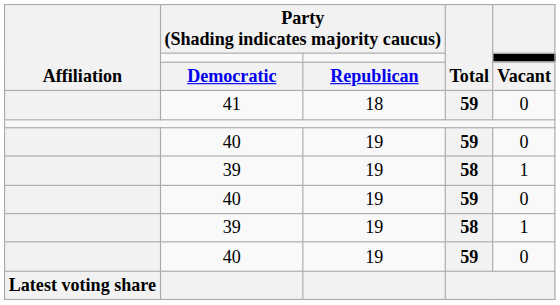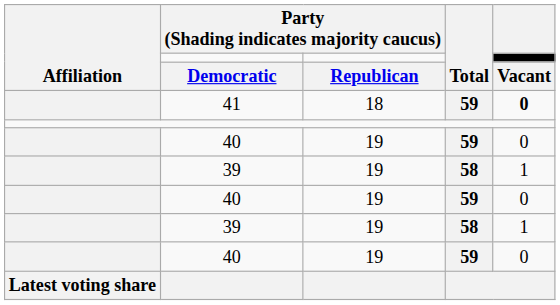41 | column 5: normal -> bold
